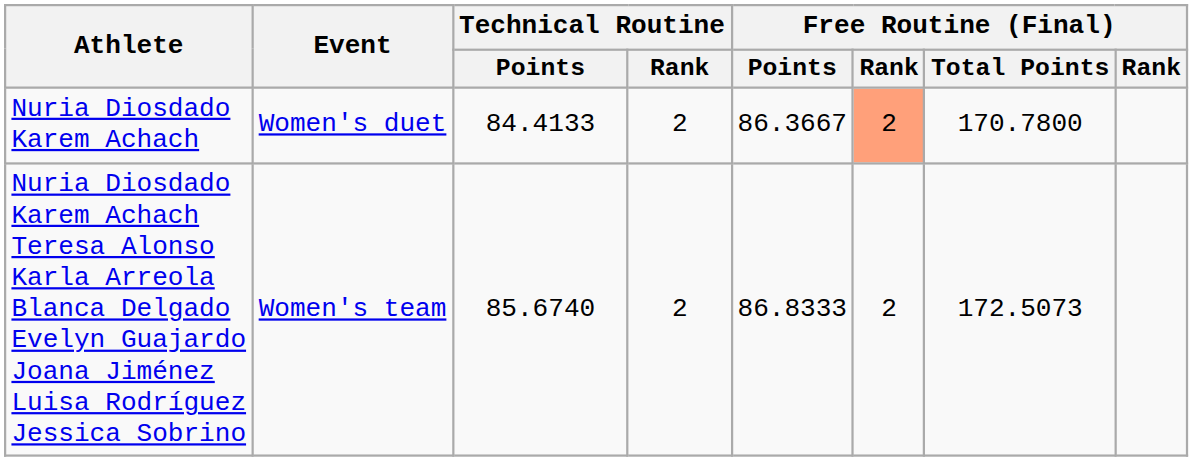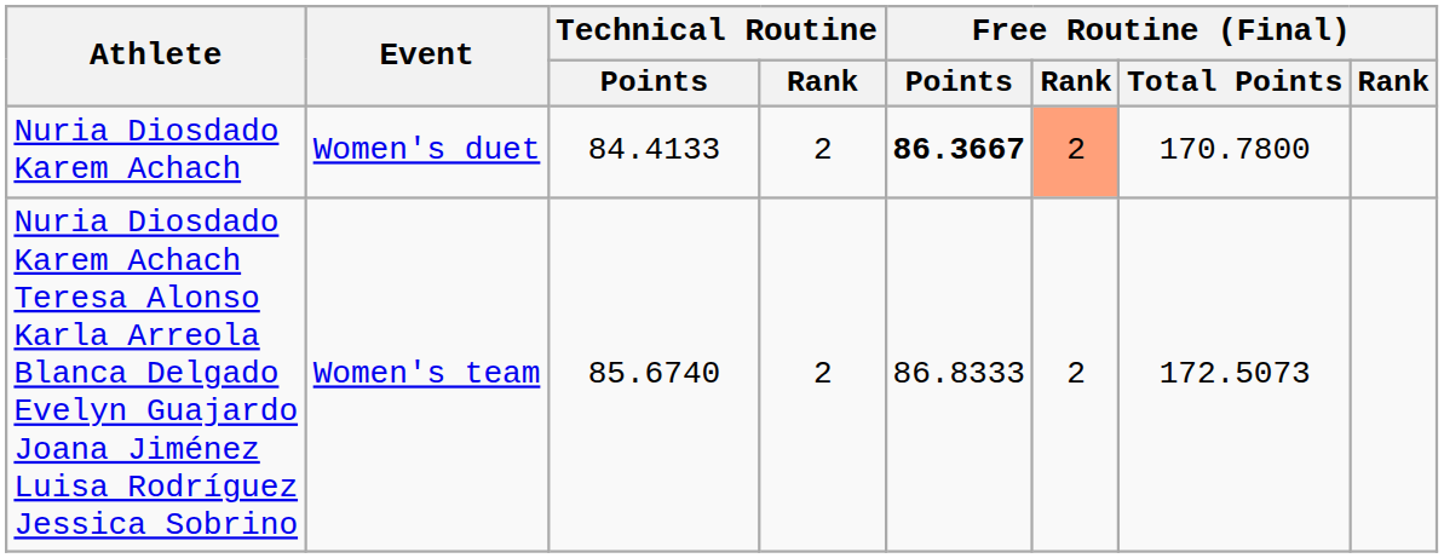Nuria Diosdado Karem Achach | Free Routine (Final) / Points: normal -> bold
